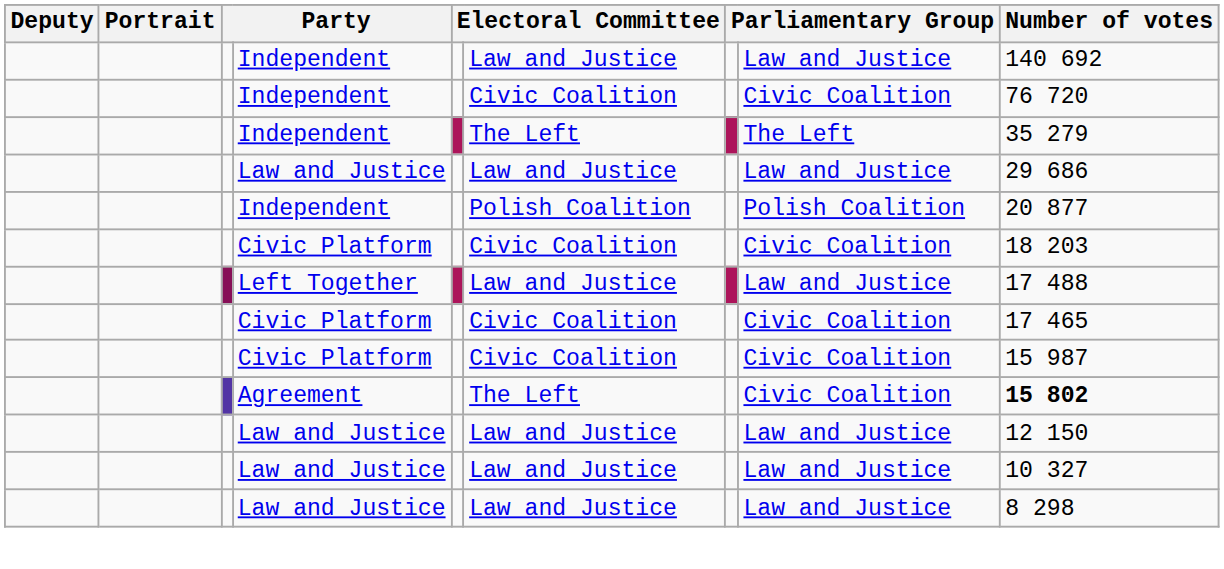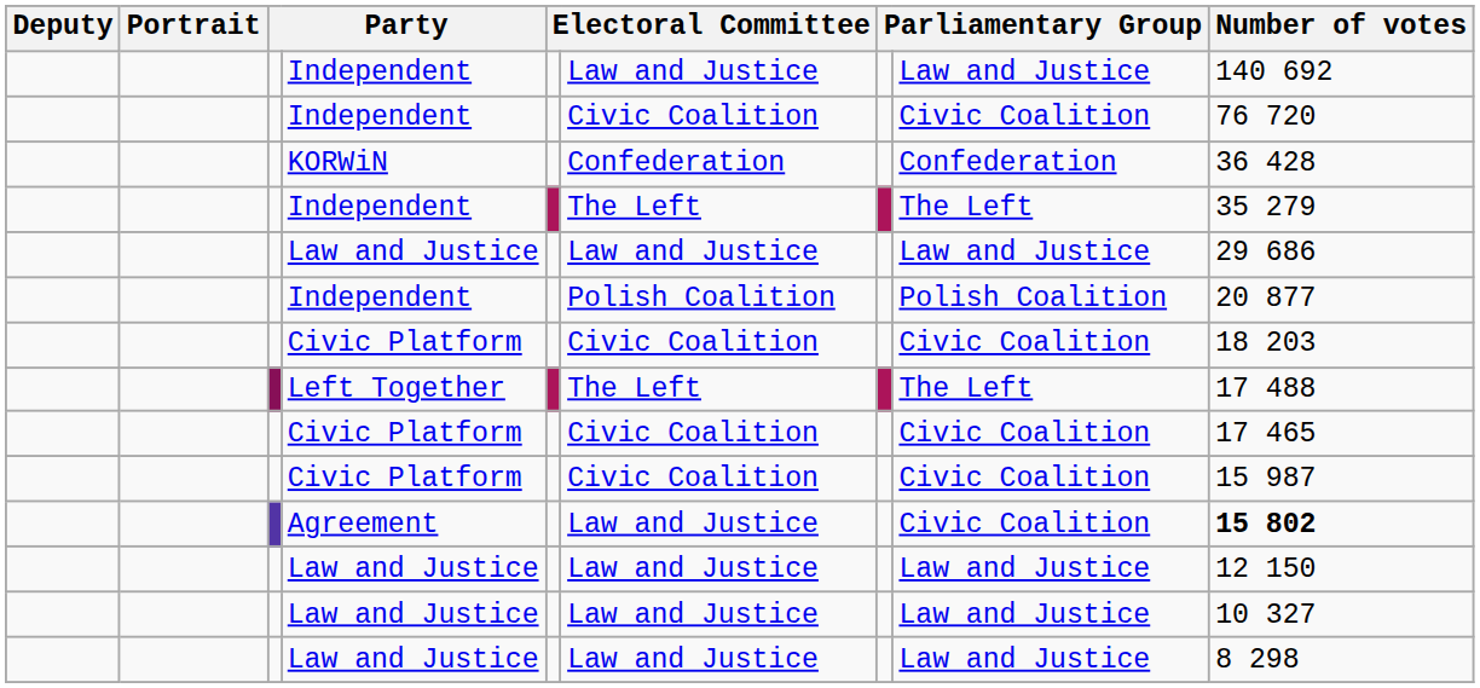+ row: KORWiN | Confederation | Confederation | 36 428
Left Together | column 6: Law and Justice -> The Left
Left Together | column 8: Law and Justice -> The Left
Agreement | column 6: The Left -> Law and Justice
